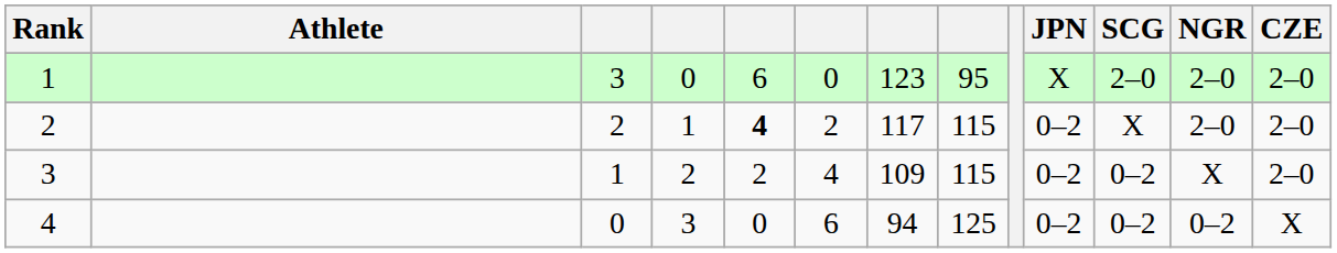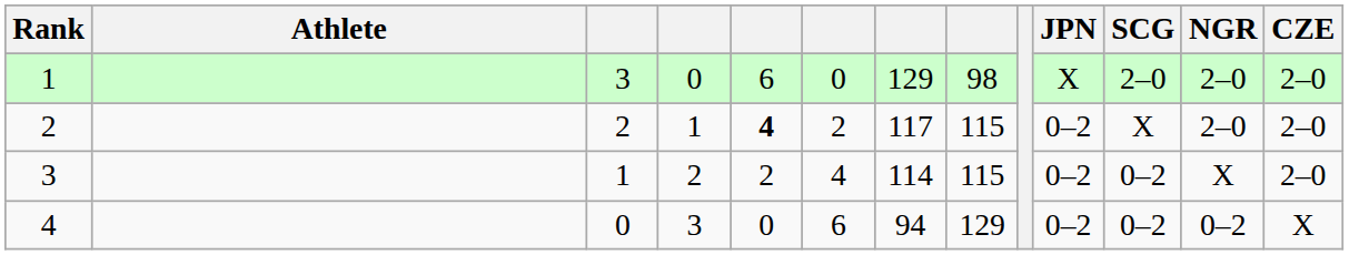row 2 | column 7: 123 -> 129
row 2 | column 8: 95 -> 98
row 4 | column 7: 109 -> 114
row 5 | column 8: 125 -> 129
